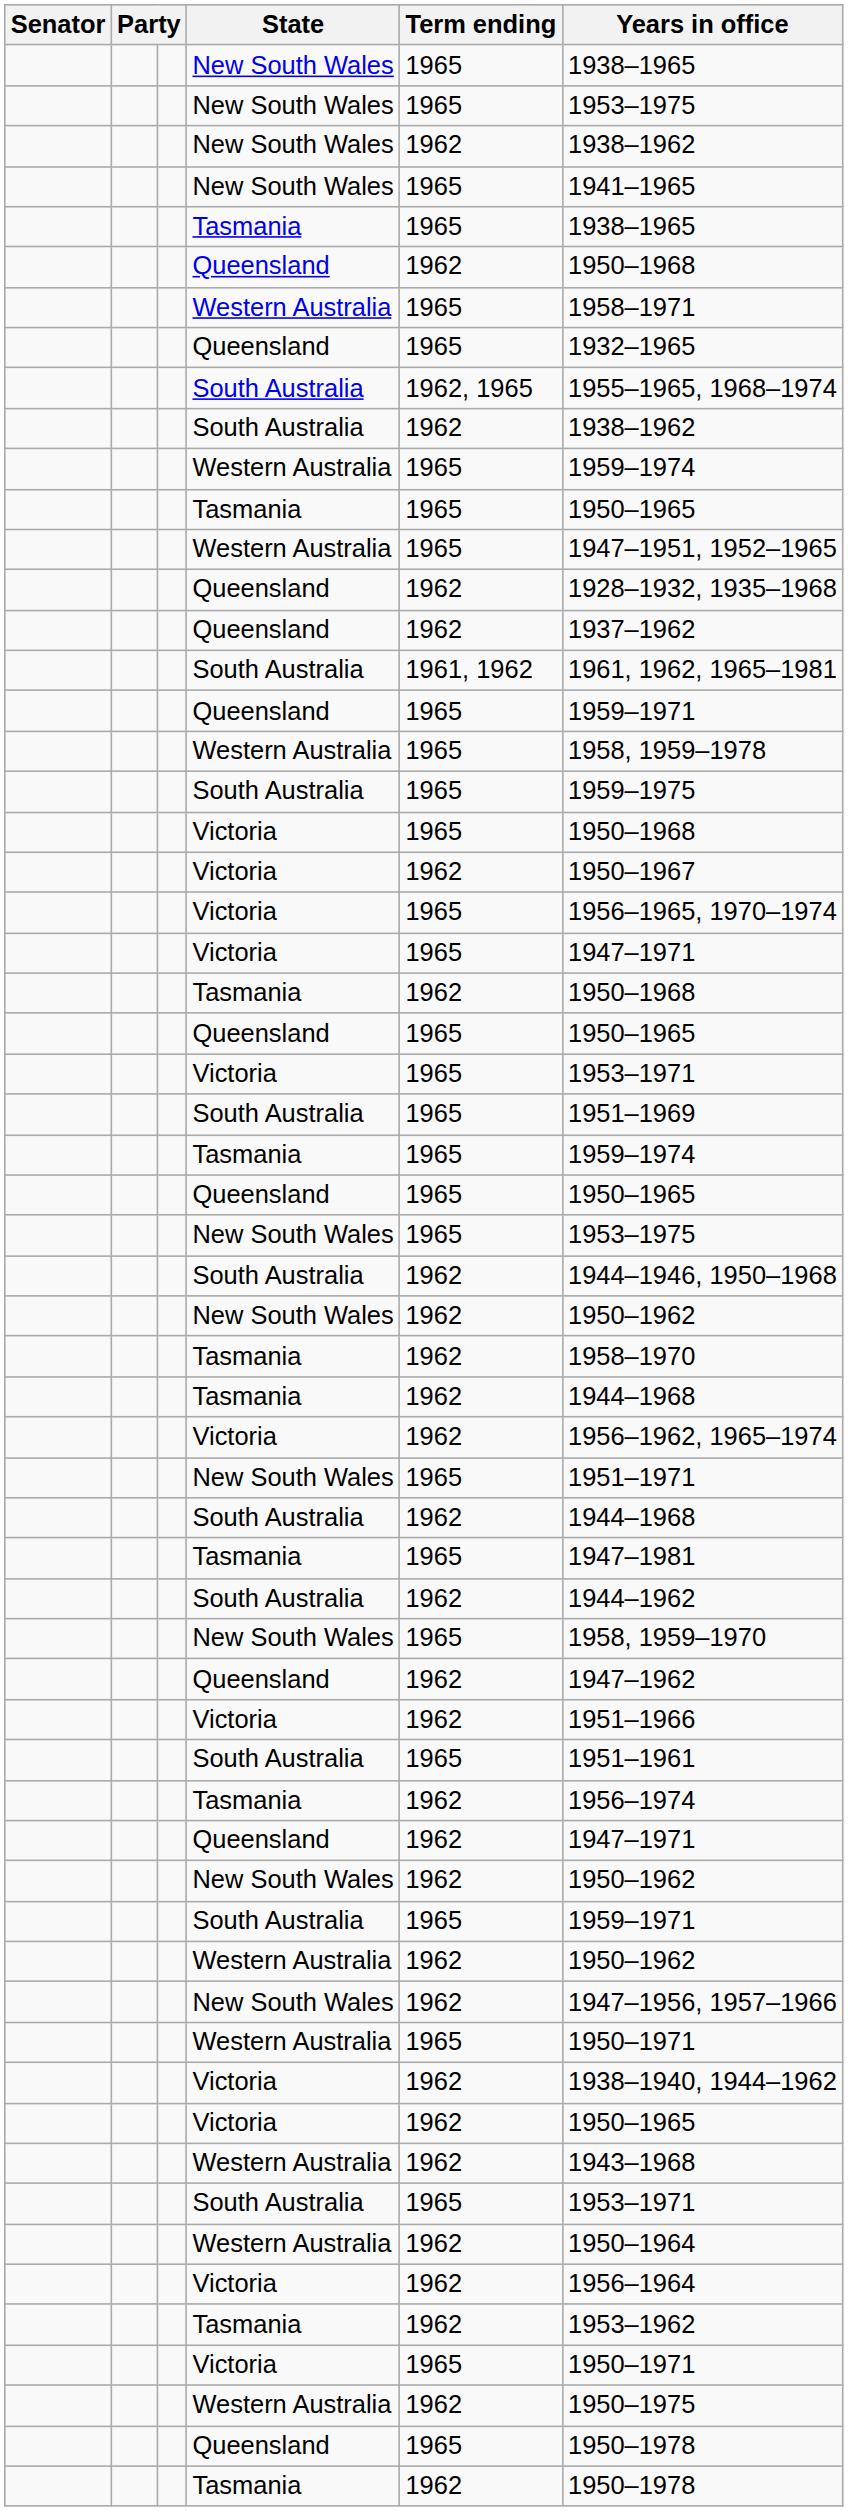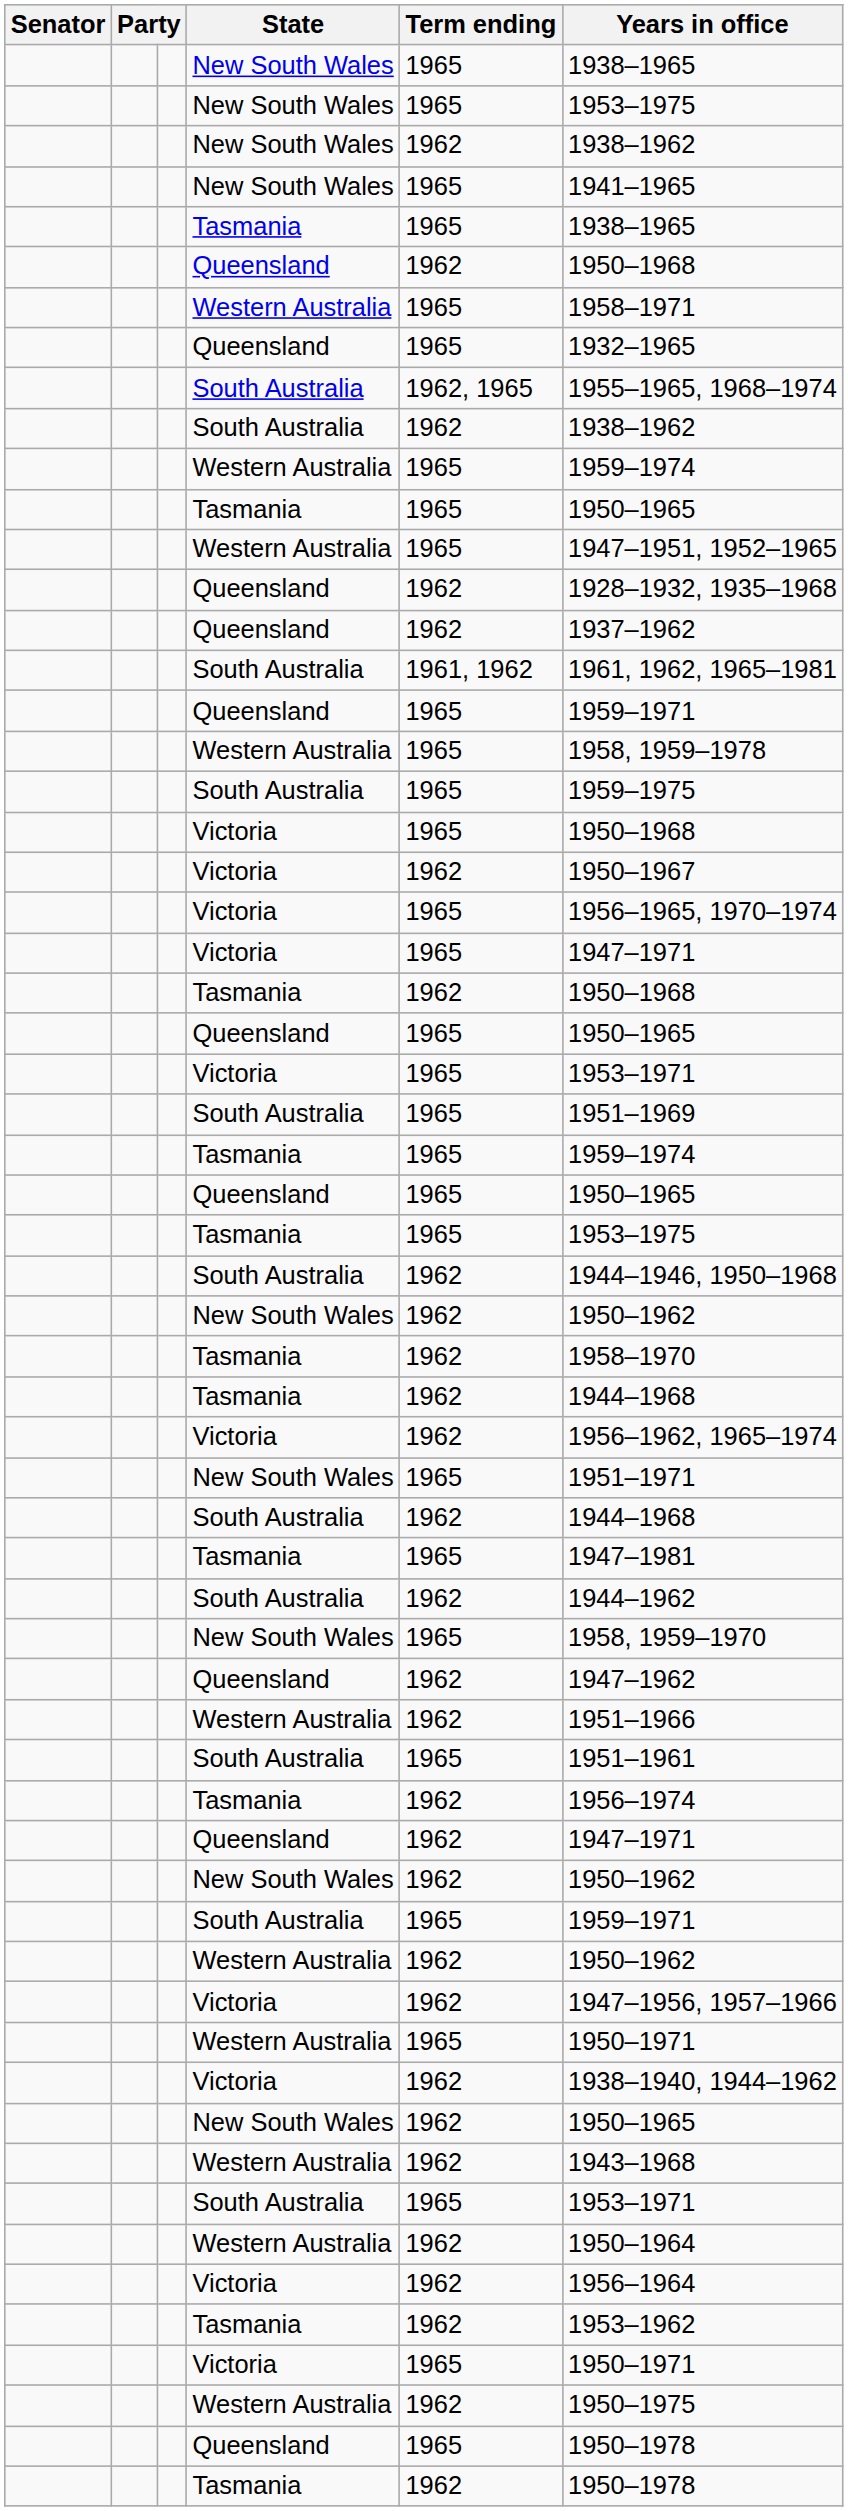row 31 | State: New South Wales -> Tasmania
row 43 | State: Victoria -> Western Australia
row 50 | State: New South Wales -> Victoria
row 53 | State: Victoria -> New South Wales
